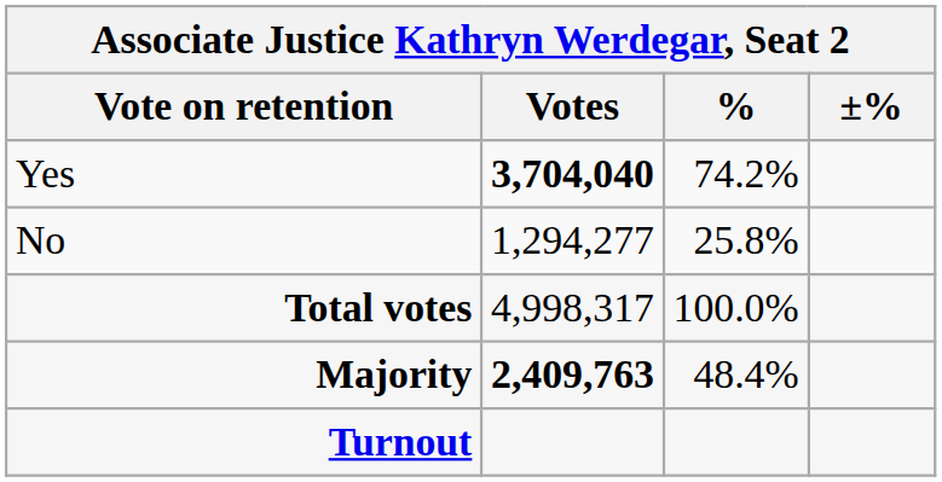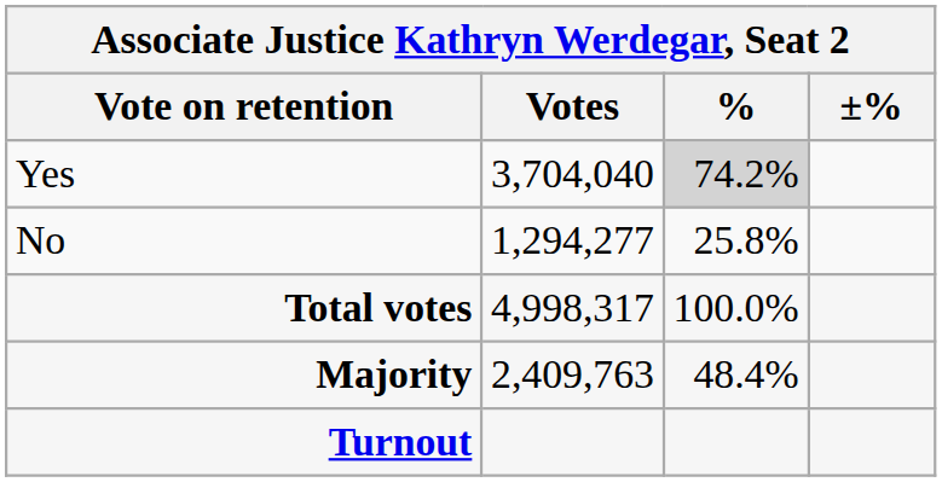Yes | Votes: bold -> normal
Yes | %: no background -> lightgrey background
Majority | Votes: bold -> normal
